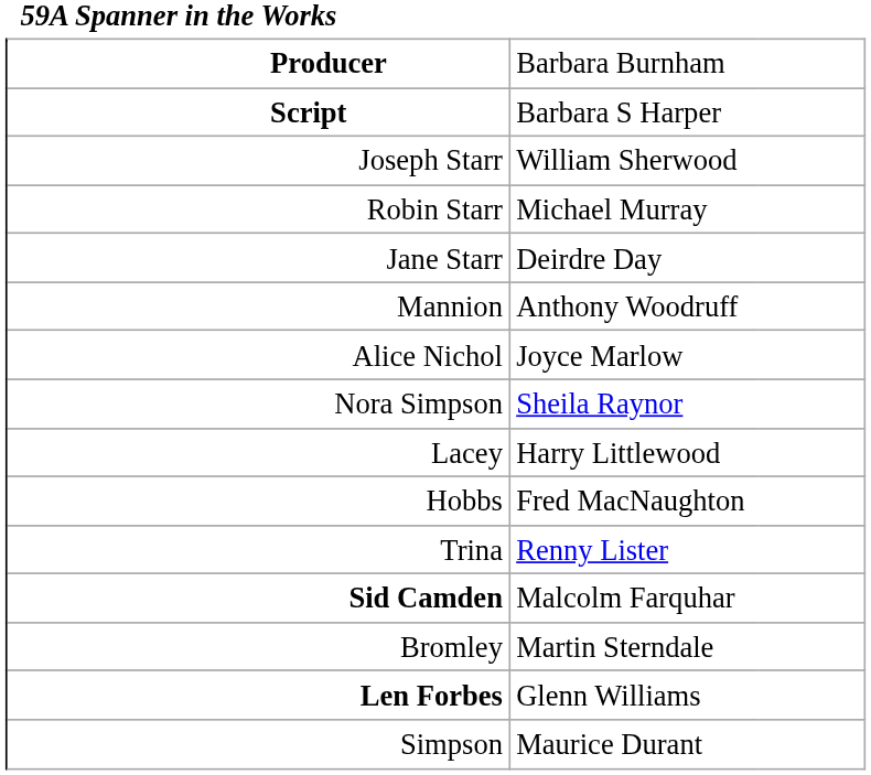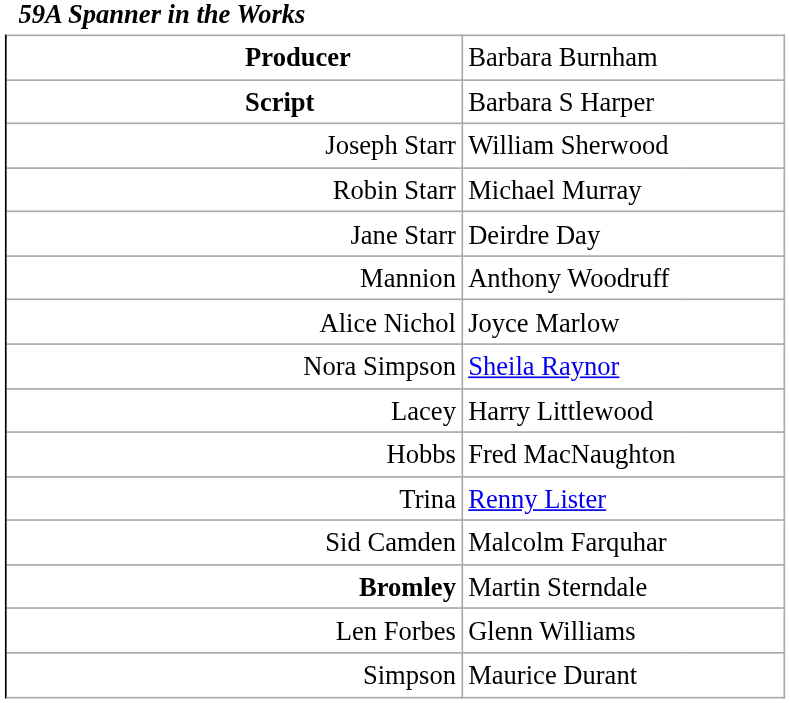Sid Camden | column 2: bold -> normal
Bromley | column 2: normal -> bold
Len Forbes | column 2: bold -> normal
